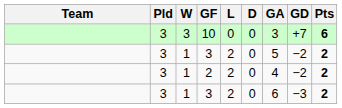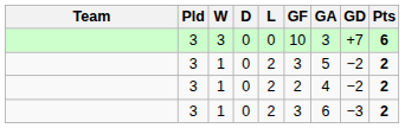columns swapped: D <-> GF
